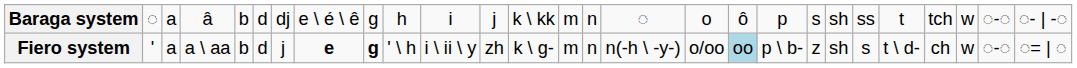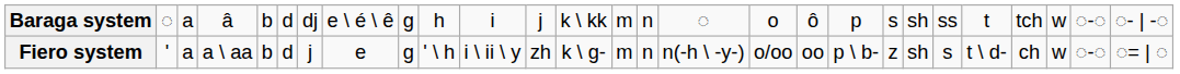Fiero system | column 8: bold -> normal
Fiero system | column 9: bold -> normal
Fiero system | column 18: lightblue background -> no background
